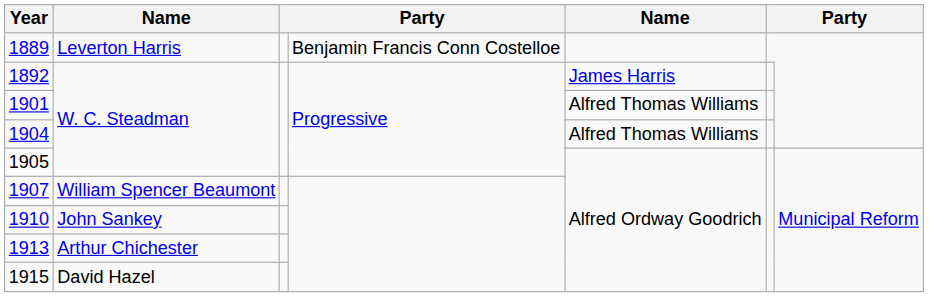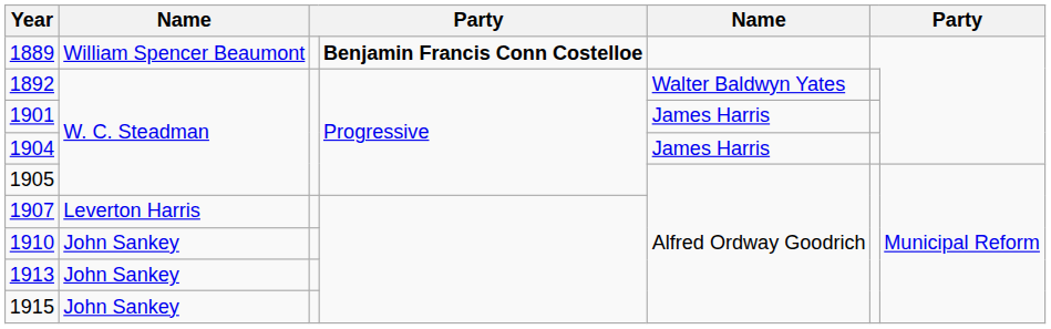1889 | column 2: Leverton Harris -> William Spencer Beaumont
1889 | column 4: normal -> bold
1892 | column 5: James Harris -> Walter Baldwyn Yates
1901 | column 5: Alfred Thomas Williams -> James Harris
1904 | column 5: Alfred Thomas Williams -> James Harris
1907 | column 2: William Spencer Beaumont -> Leverton Harris
1913 | column 2: Arthur Chichester -> John Sankey
1915 | column 2: David Hazel -> John Sankey
